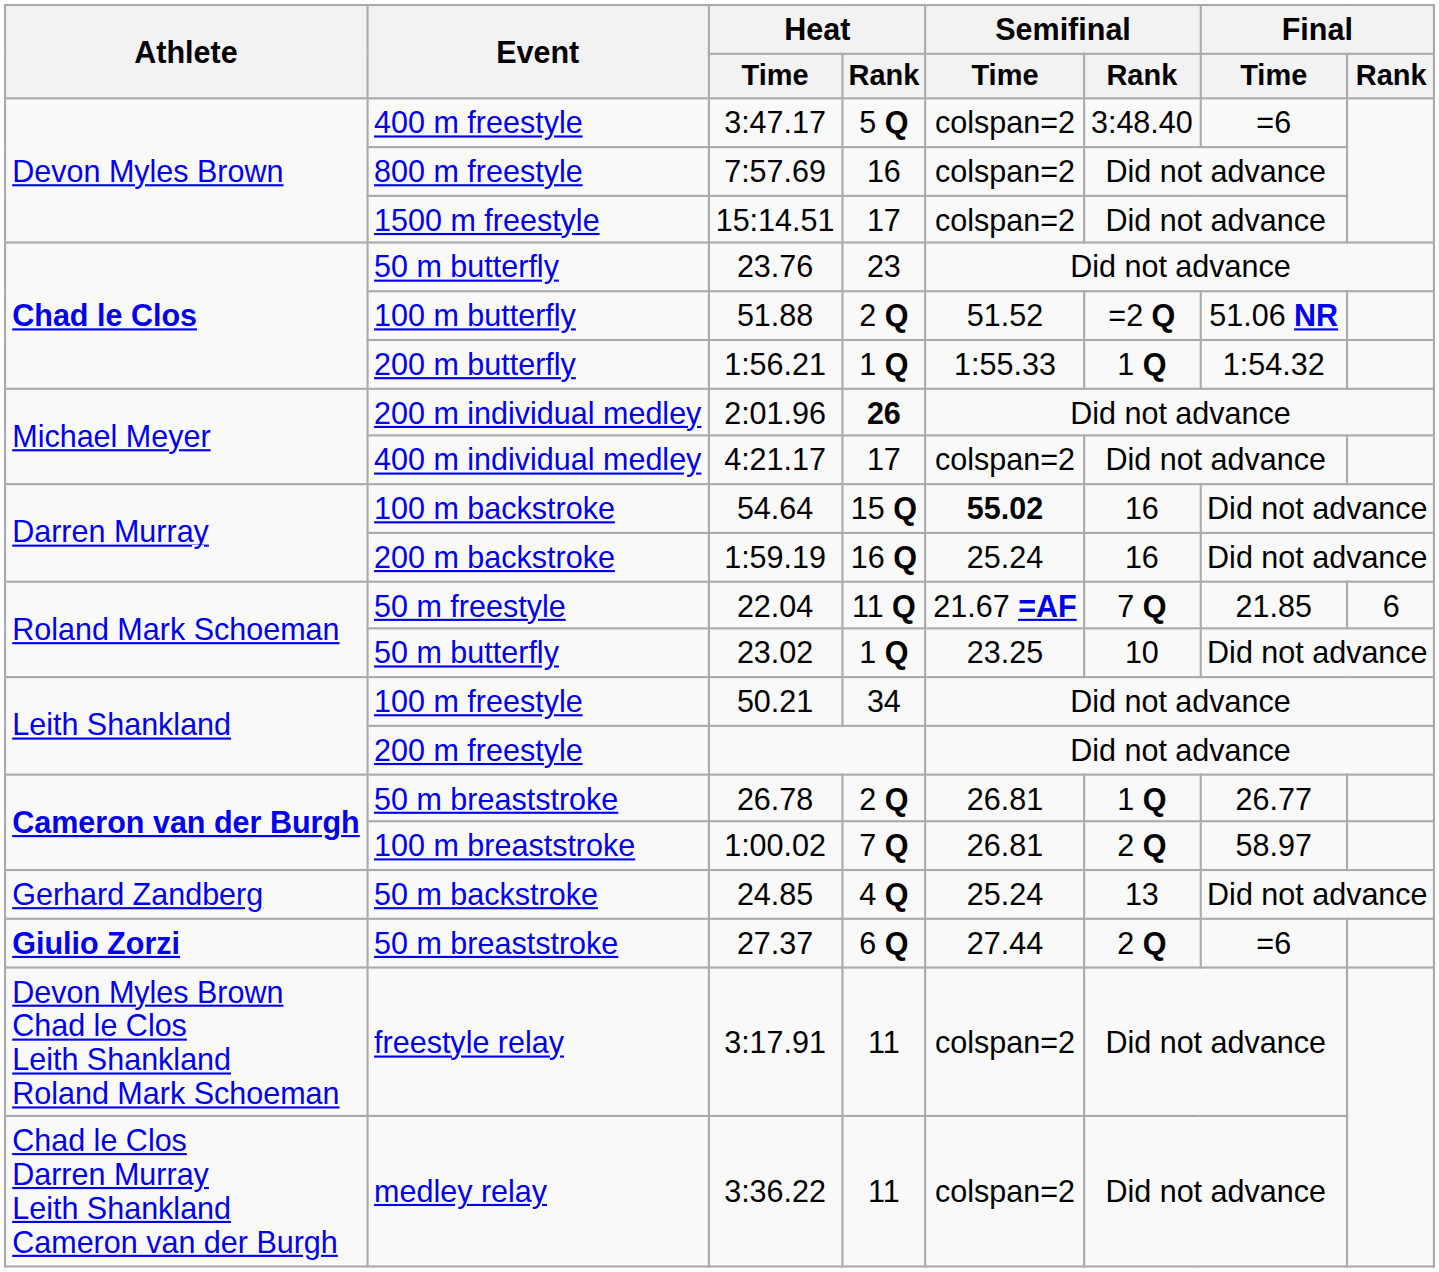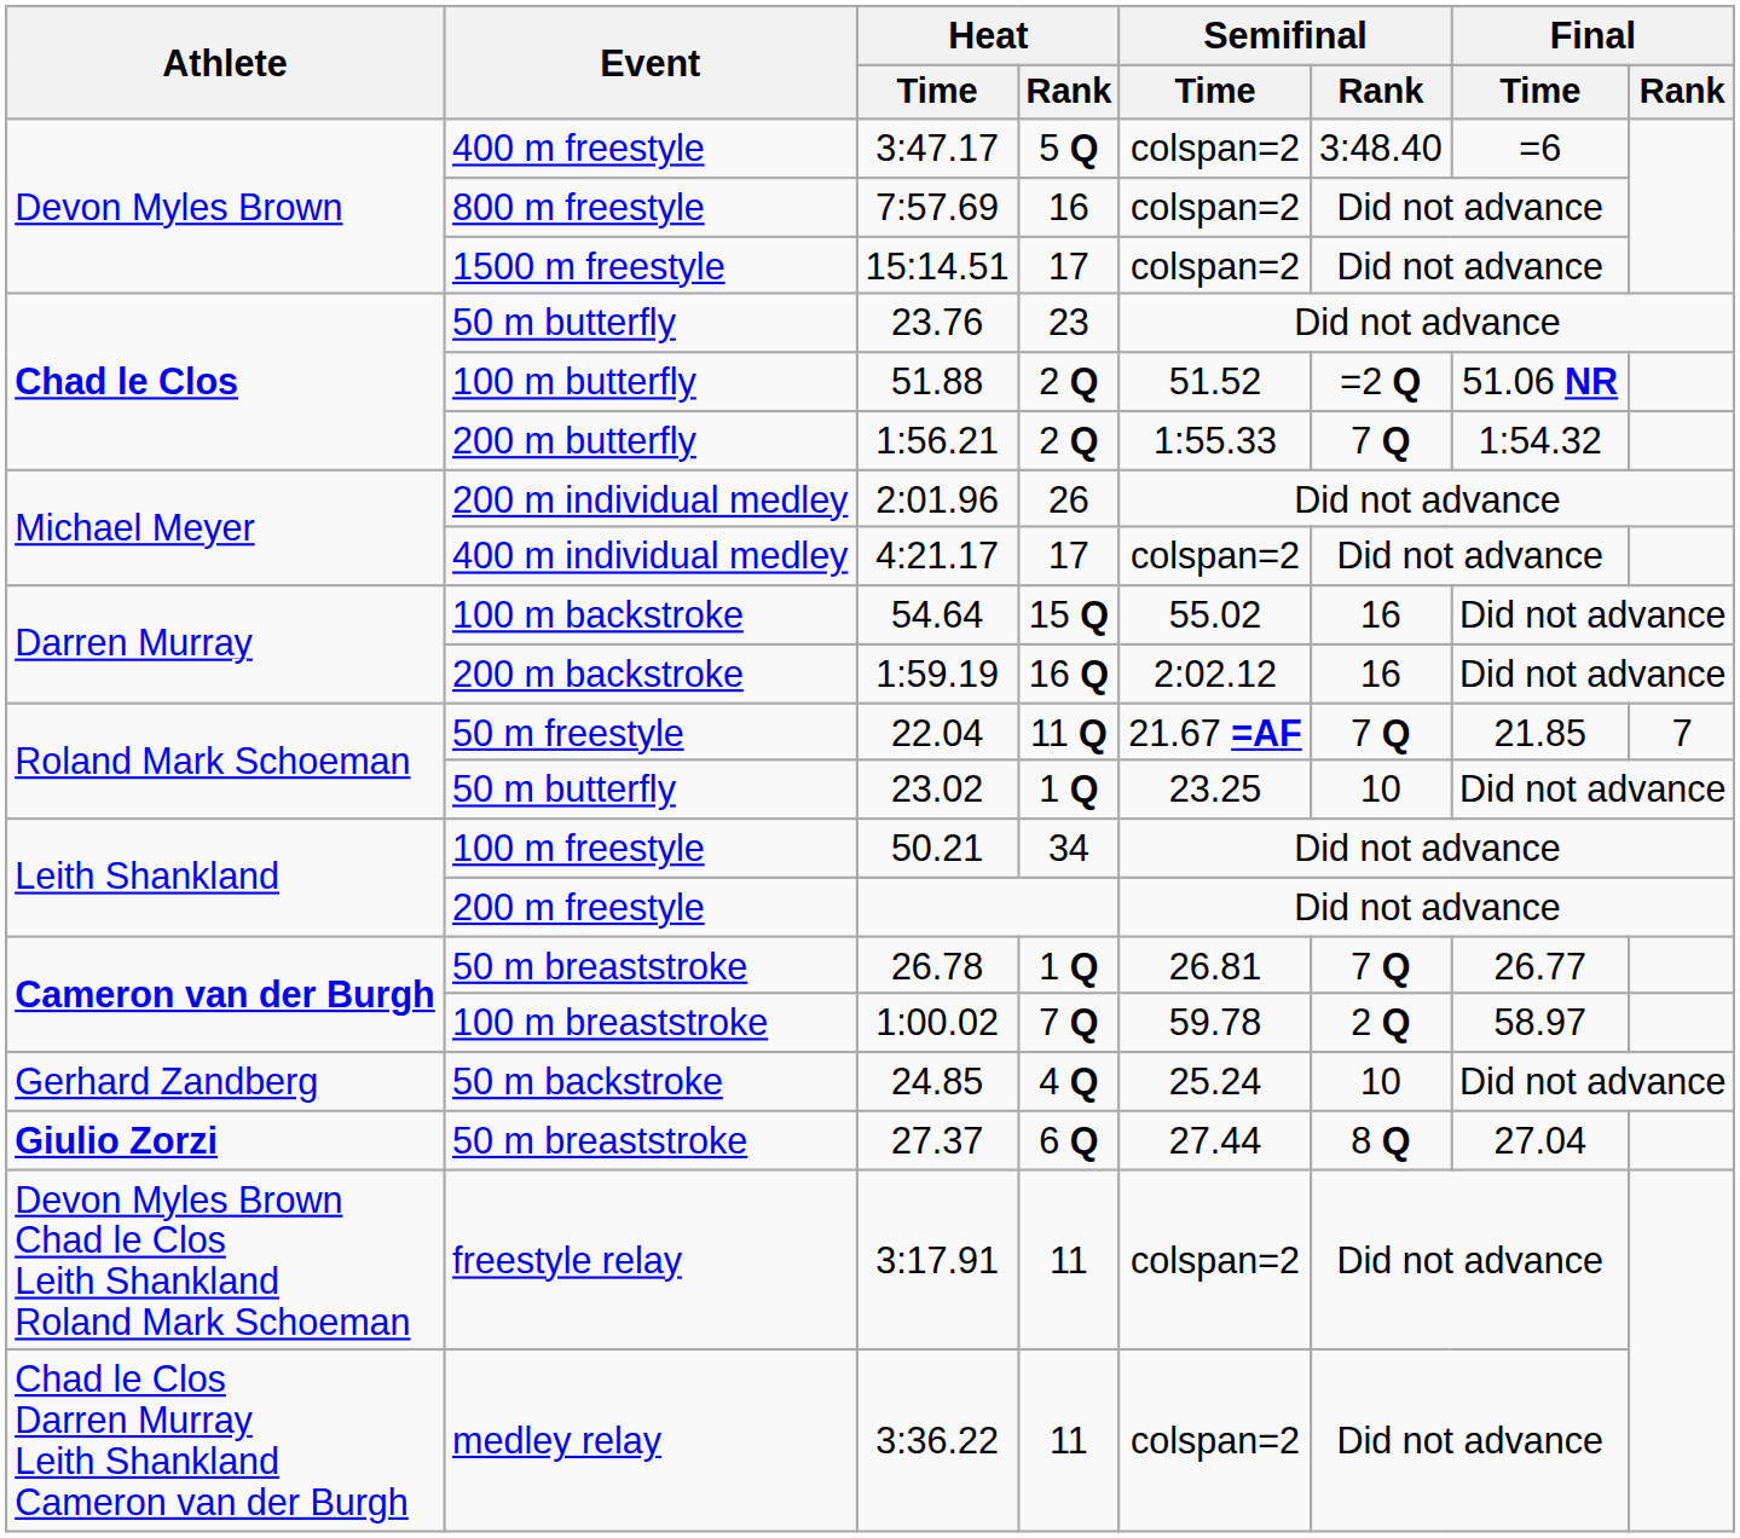200 m butterfly | Heat / Rank: 1 Q -> 2 Q
200 m butterfly | Semifinal / Rank: 1 Q -> 7 Q
200 m individual medley | Heat / Rank: bold -> normal
100 m backstroke | Semifinal / Time: bold -> normal
200 m backstroke | Semifinal / Time: 25.24 -> 2:02.12
50 m freestyle | Final / Rank: 6 -> 7
50 m breaststroke / 26.78 | Heat / Rank: 2 Q -> 1 Q
50 m breaststroke / 26.78 | Semifinal / Rank: 1 Q -> 7 Q
100 m breaststroke | Semifinal / Time: 26.81 -> 59.78
50 m backstroke | Semifinal / Rank: 13 -> 10
50 m breaststroke / 27.37 | Semifinal / Rank: 2 Q -> 8 Q
50 m breaststroke / 27.37 | Final / Time: =6 -> 27.04
